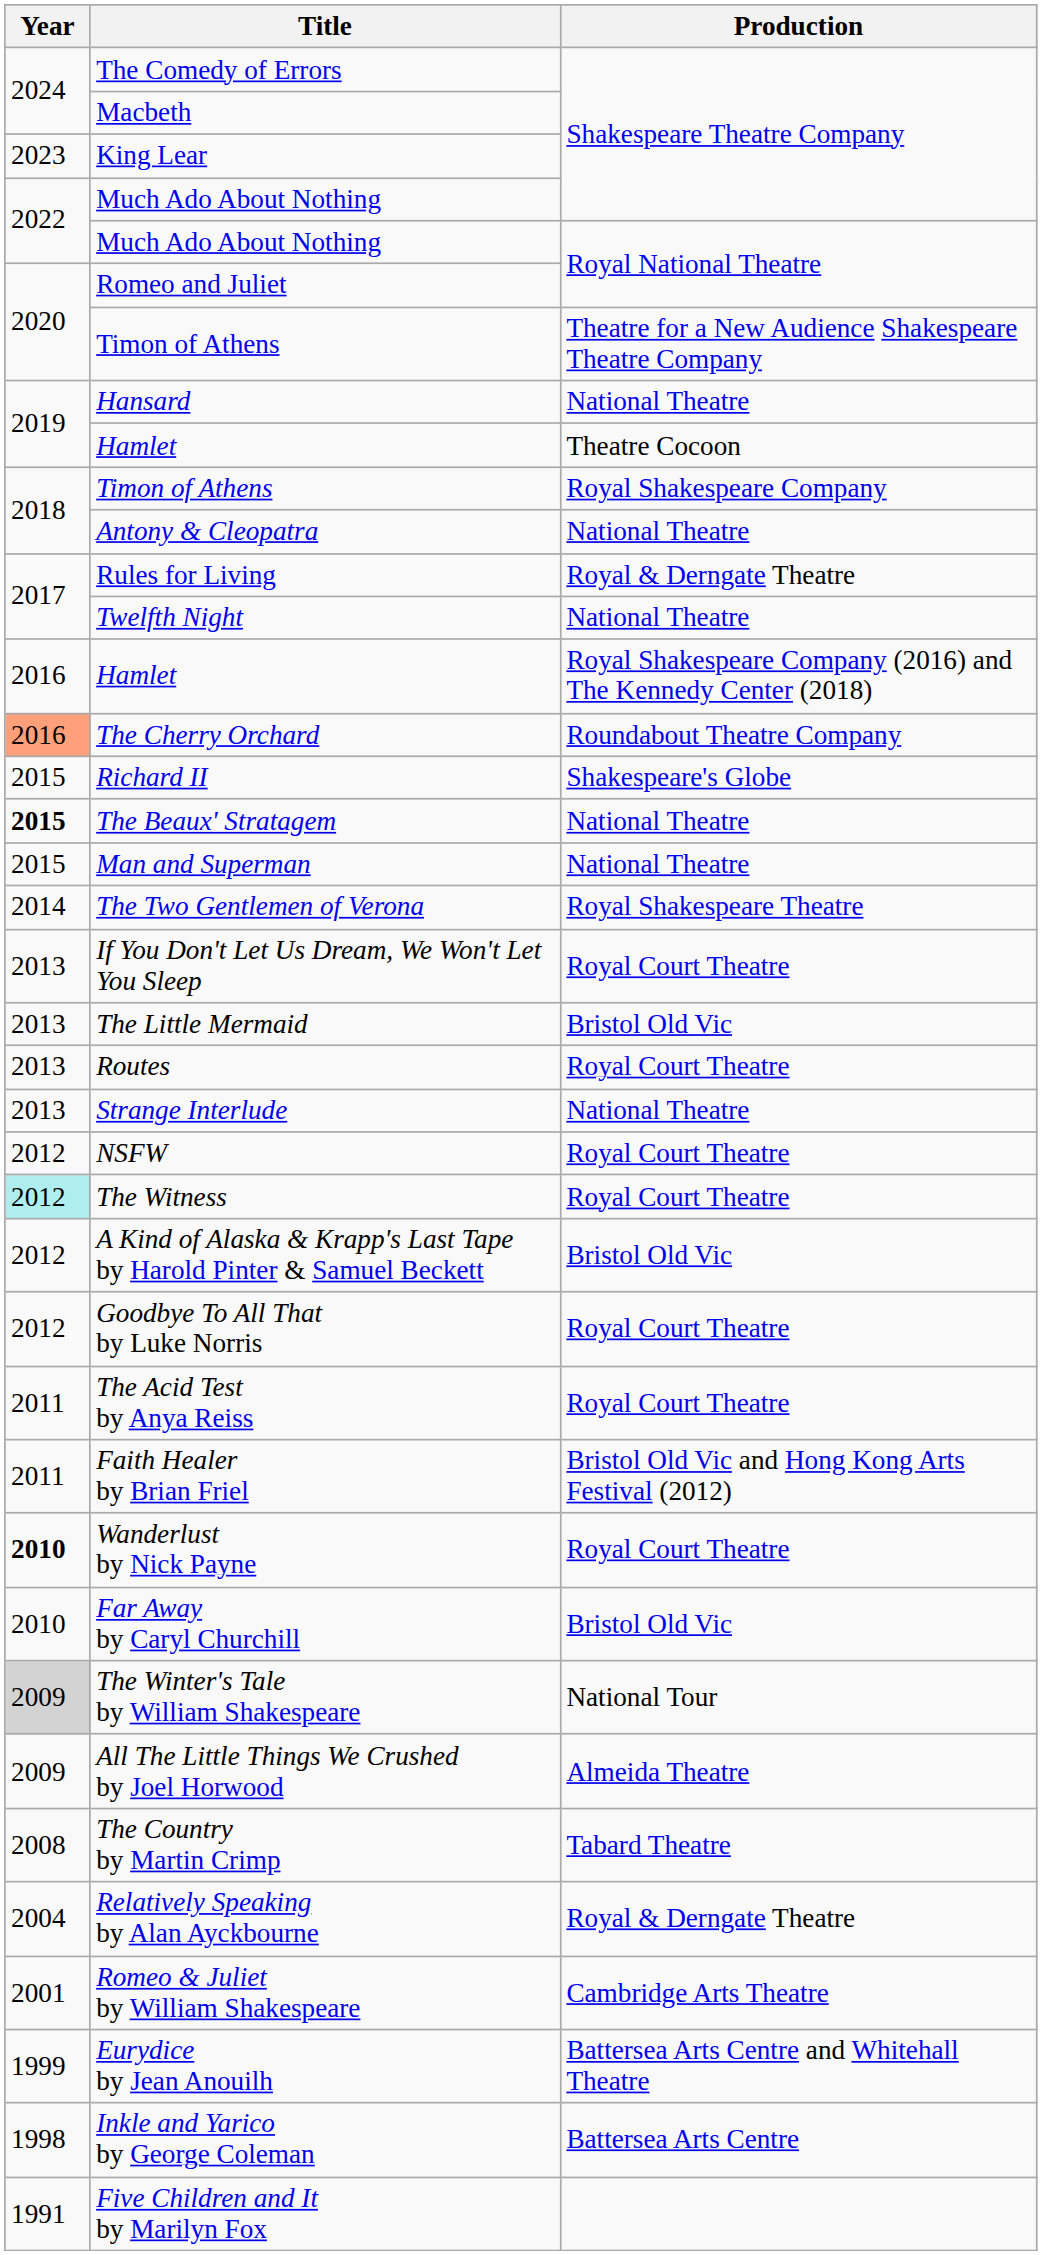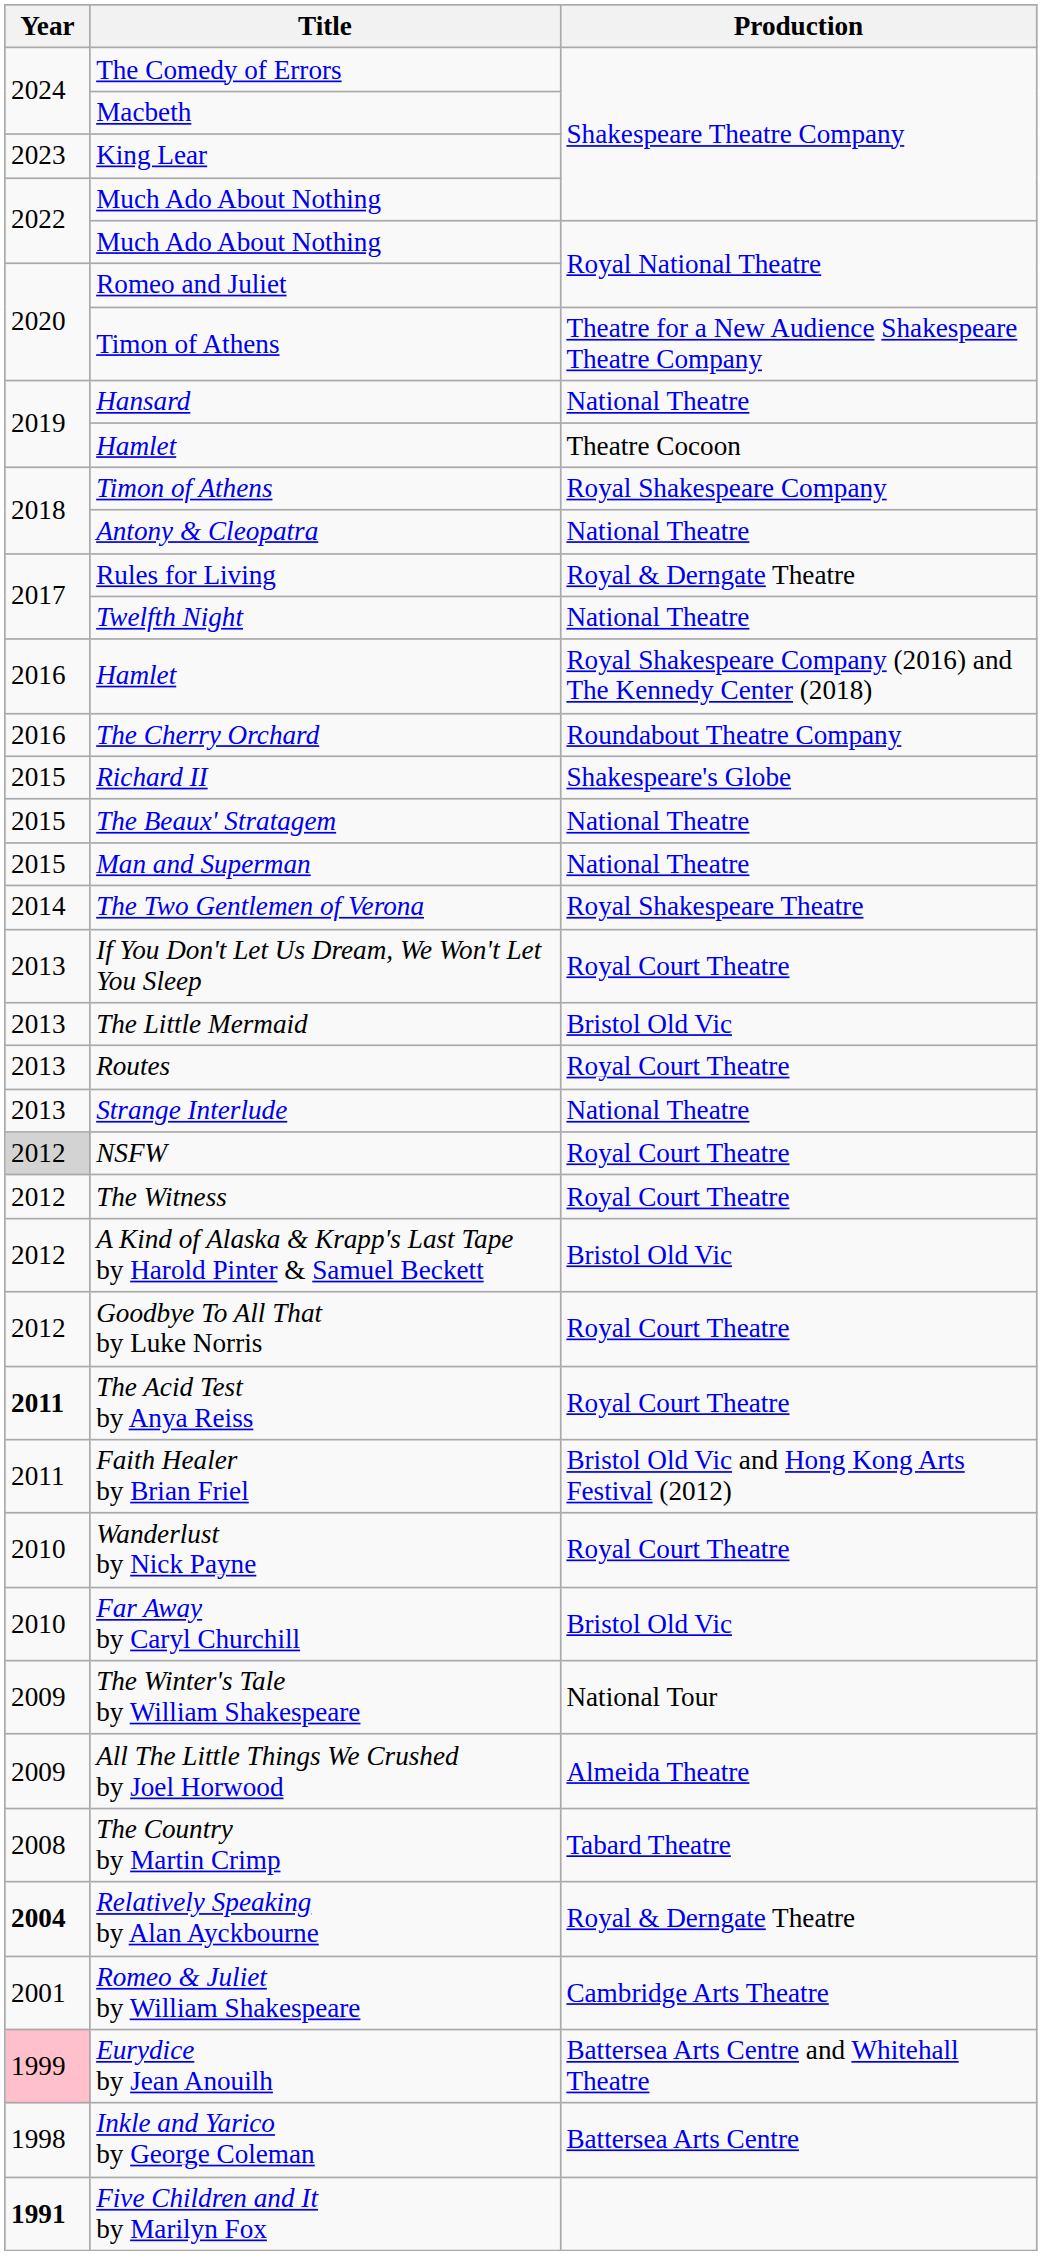The Cherry Orchard | Year: lightsalmon background -> no background
The Beaux' Stratagem | Year: bold -> normal
NSFW | Year: no background -> lightgrey background
The Witness | Year: paleturquoise background -> no background
The Acid Test by Anya Reiss | Year: normal -> bold
Wanderlust by Nick Payne | Year: bold -> normal
The Winter's Tale by William Shakespeare | Year: lightgrey background -> no background
Relatively Speaking by Alan Ayckbourne | Year: normal -> bold
Eurydice by Jean Anouilh | Year: no background -> pink background
Five Children and It by Marilyn Fox | Year: normal -> bold
